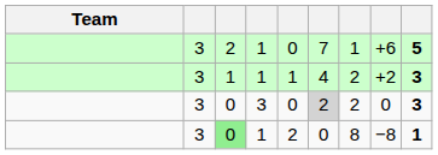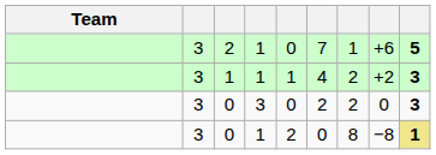row 4 | column 6: lightgrey background -> no background
row 5 | column 3: lightgreen background -> no background
row 5 | column 9: no background -> khaki background
